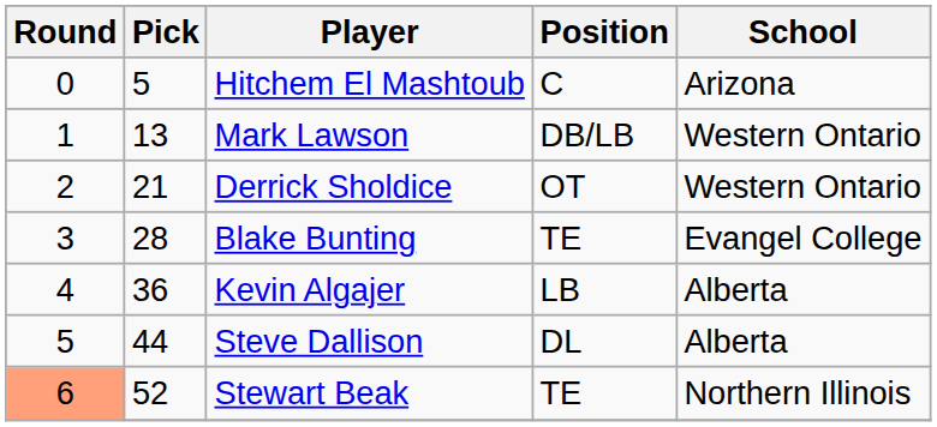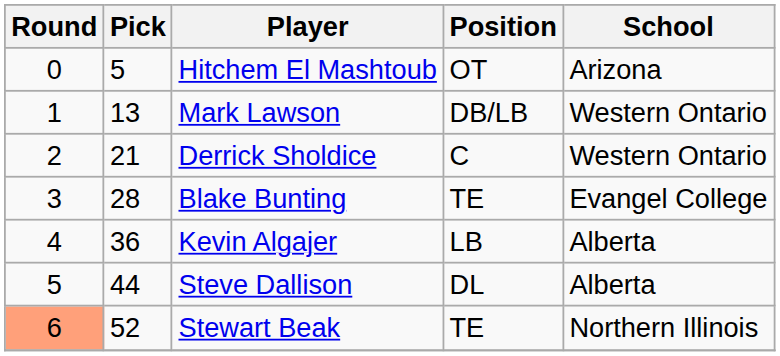Hitchem El Mashtoub | Position: C -> OT
Derrick Sholdice | Position: OT -> C
